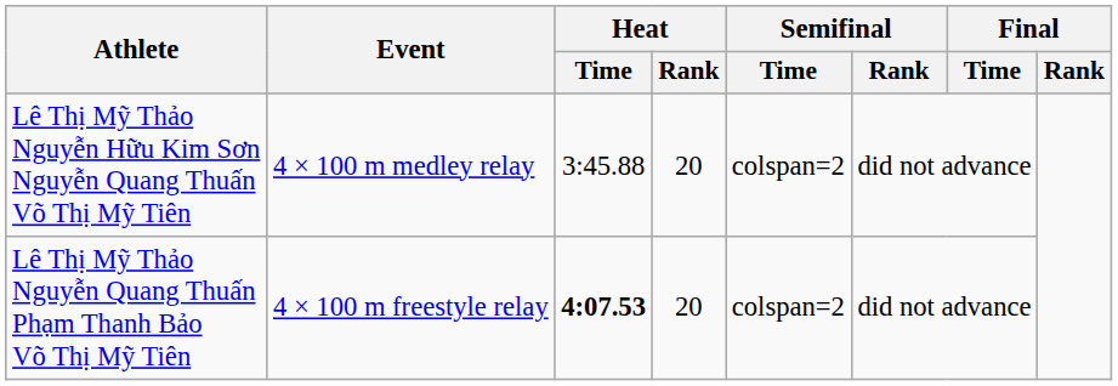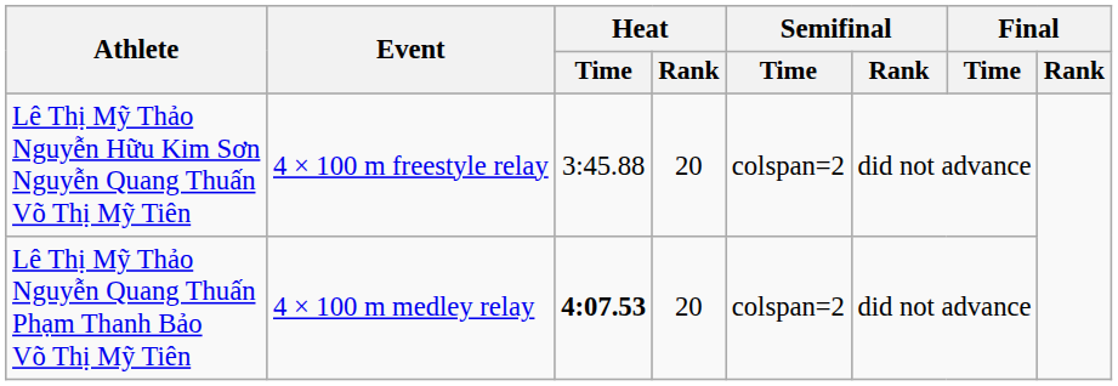row 3 | Event: 4 × 100 m medley relay -> 4 × 100 m freestyle relay
row 4 | Event: 4 × 100 m freestyle relay -> 4 × 100 m medley relay
